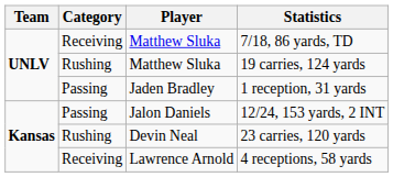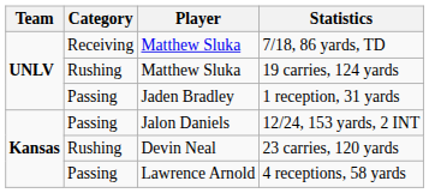4 receptions, 58 yards | Category: Receiving -> Passing
